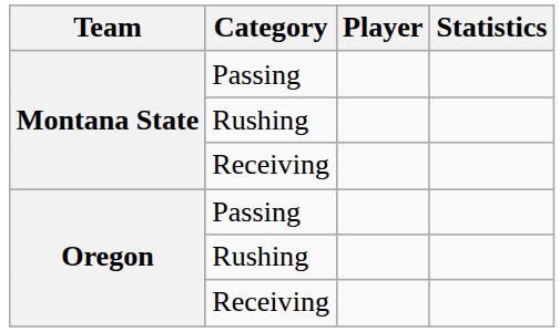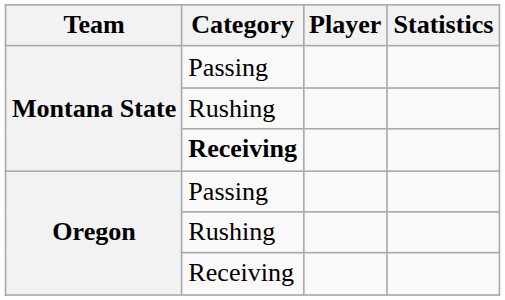Montana State / Receiving | Category: normal -> bold
